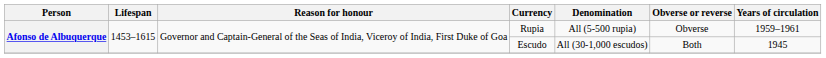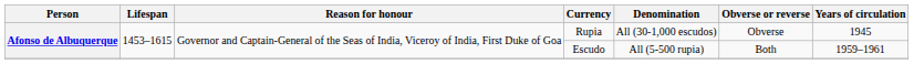Rupia | Denomination: All (5-500 rupia) -> All (30-1,000 escudos)
Rupia | Years of circulation: 1959–1961 -> 1945
Escudo | Denomination: All (30-1,000 escudos) -> All (5-500 rupia)
Escudo | Years of circulation: 1945 -> 1959–1961
